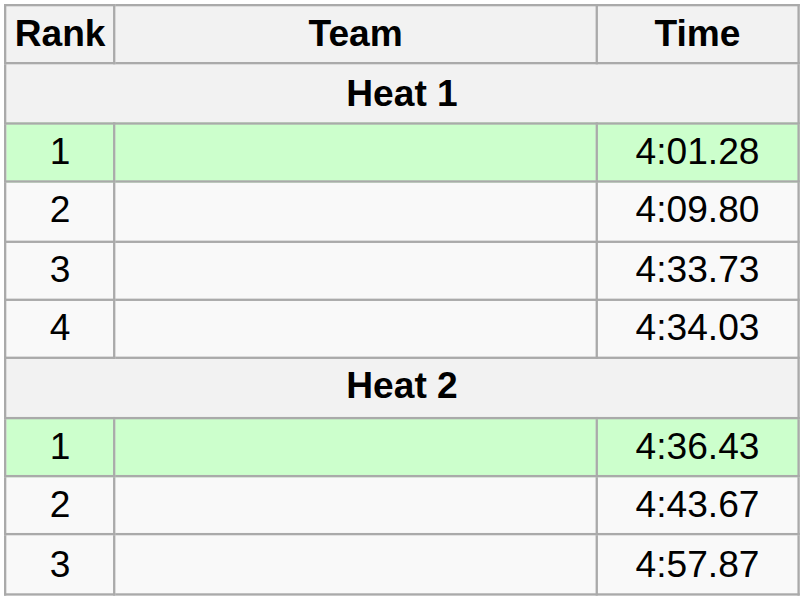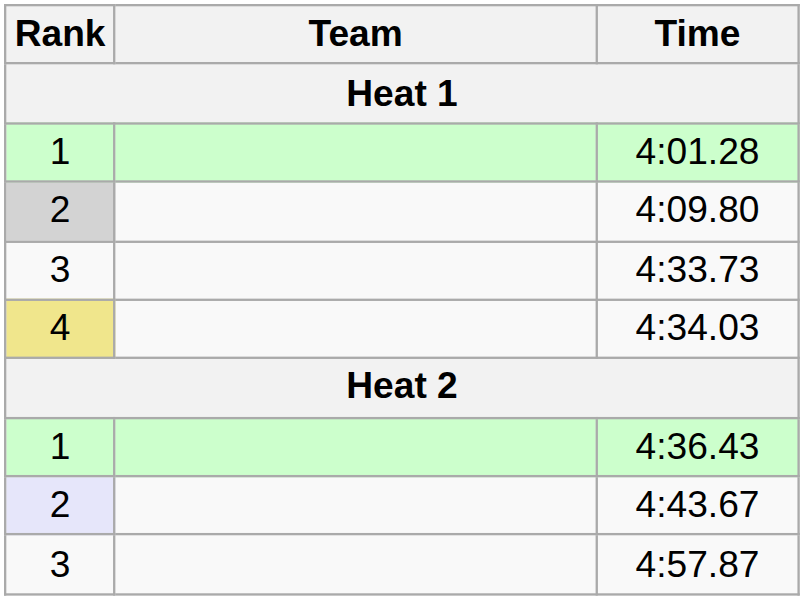4:09.80 | Rank: no background -> lightgrey background
4:34.03 | Rank: no background -> khaki background
4:43.67 | Rank: no background -> lavender background
